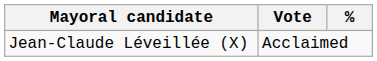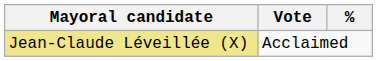Jean-Claude Léveillée (X) | Mayoral candidate: no background -> khaki background
